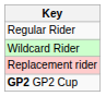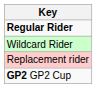row 2 | column 1: normal -> bold
